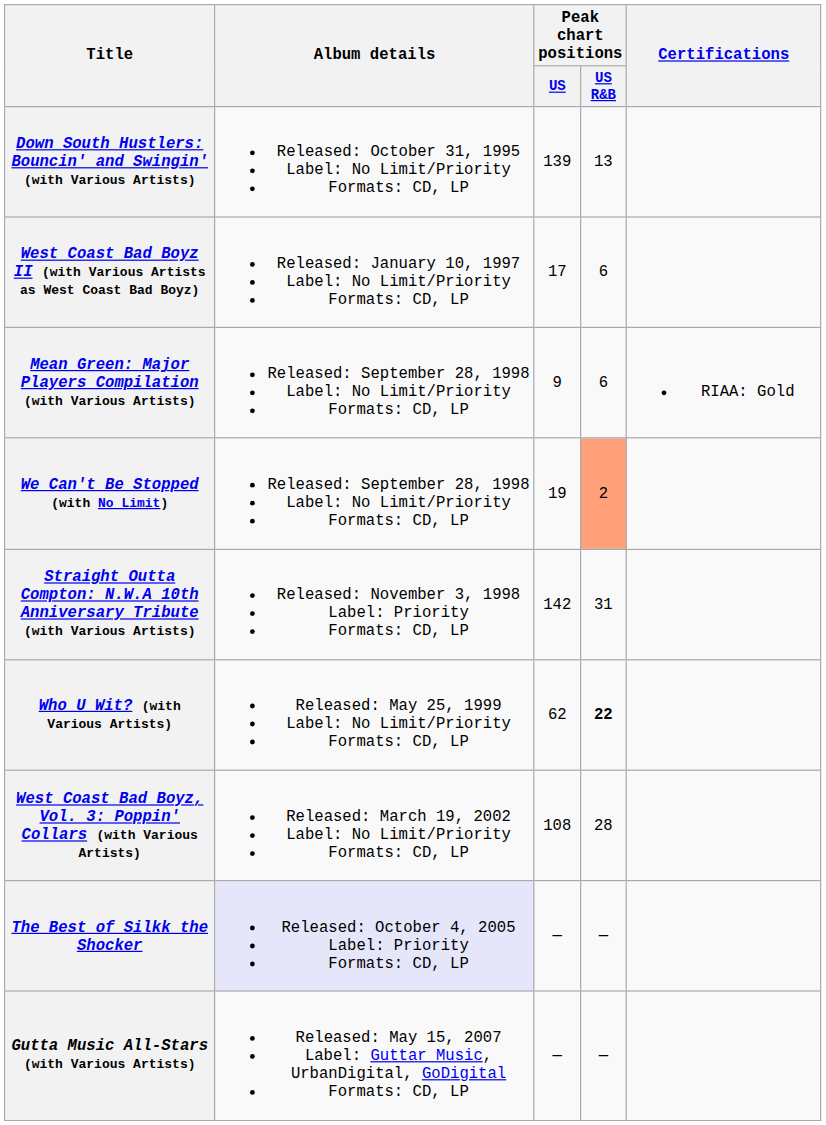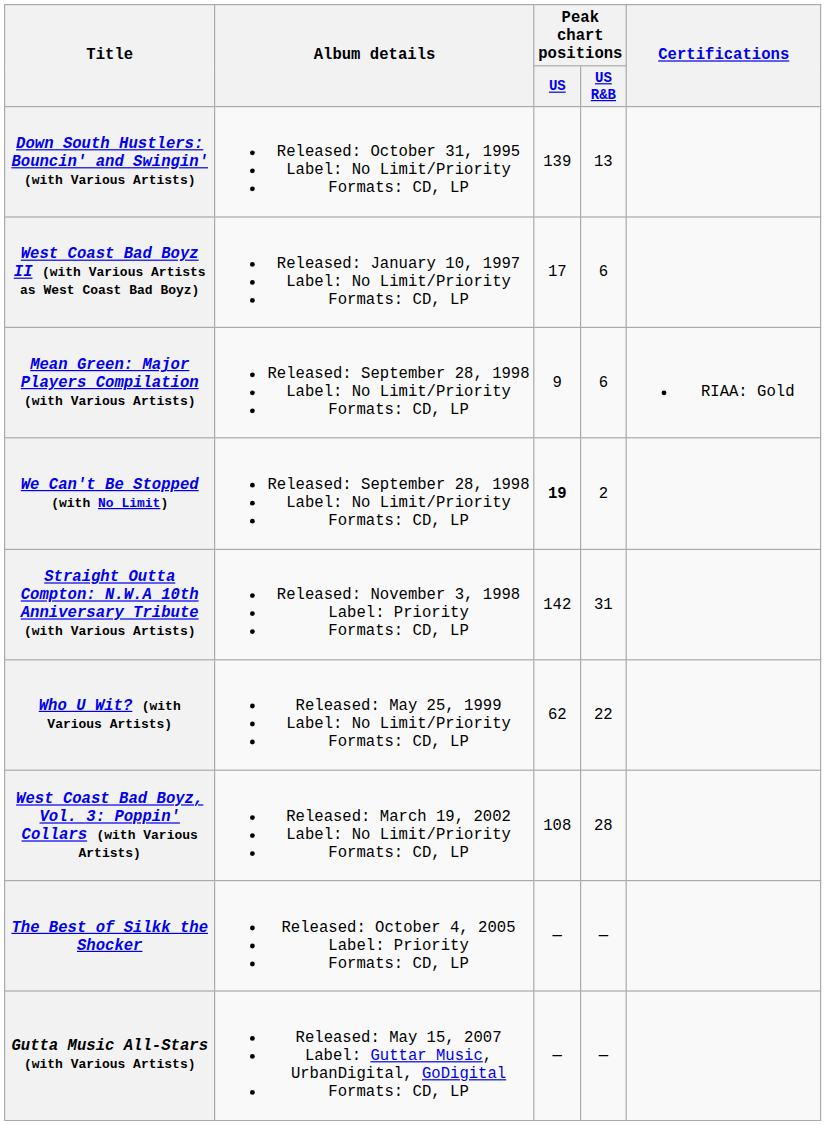We Can't Be Stopped (with No Limit) | Peak chart positions / US: normal -> bold
We Can't Be Stopped (with No Limit) | Peak chart positions / US R&B: lightsalmon background -> no background
Who U Wit? (with Various Artists) | Peak chart positions / US R&B: bold -> normal
The Best of Silkk the Shocker | Album details: lavender background -> no background
